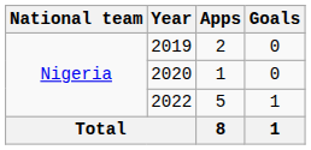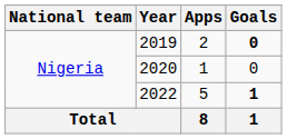2019 | Goals: normal -> bold
2022 | Goals: normal -> bold
